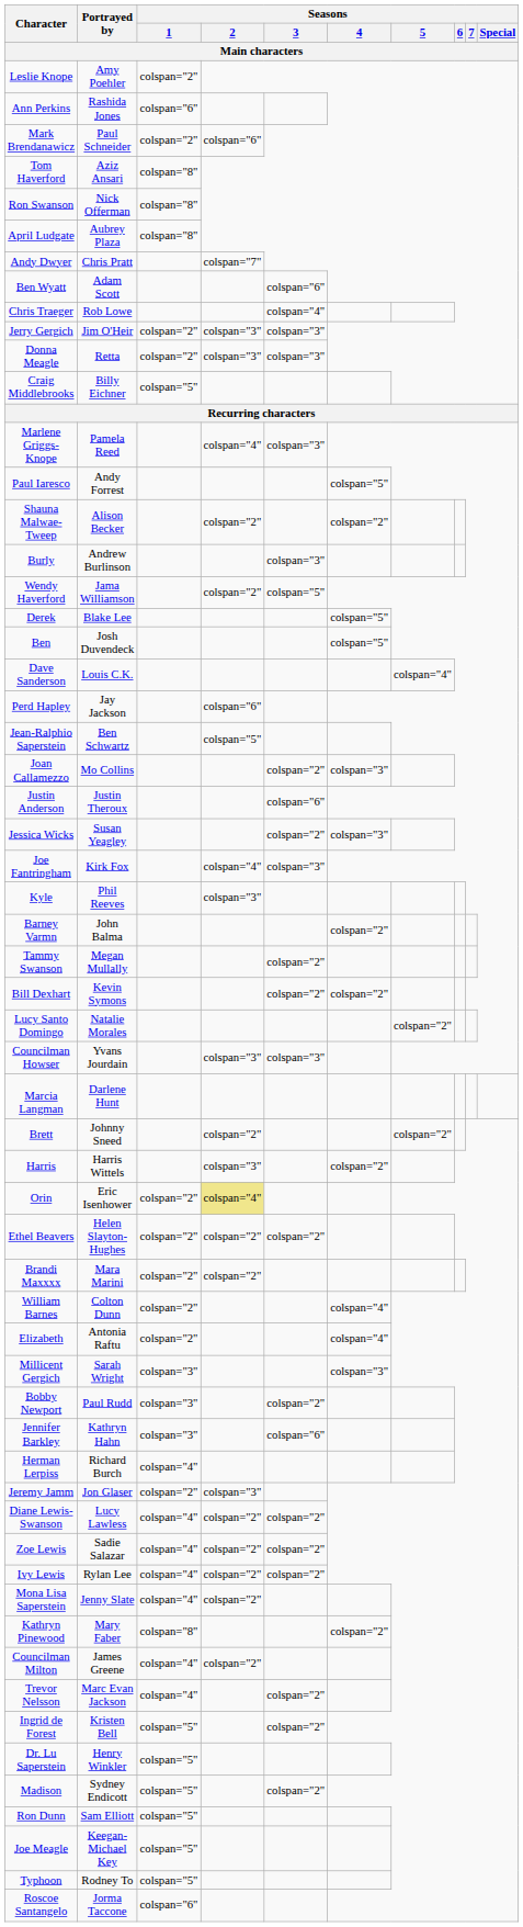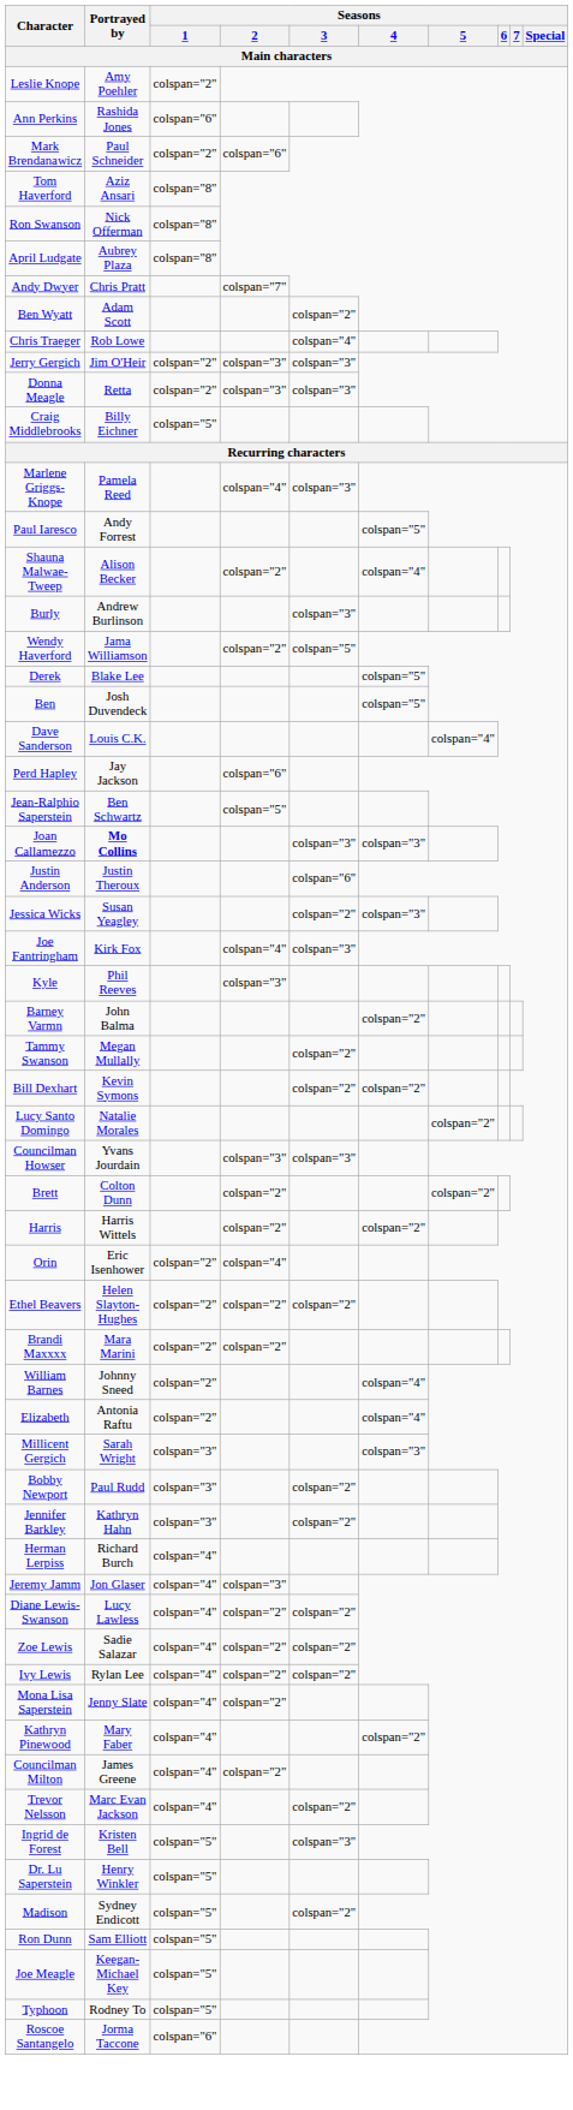Ben Wyatt | Seasons / 3: colspan="6" -> colspan="2"
Shauna Malwae-Tweep | Seasons / 4: colspan="2" -> colspan="4"
Joan Callamezzo | Portrayed by: normal -> bold
Joan Callamezzo | Seasons / 3: colspan="2" -> colspan="3"
- row: Marcia Langman | Darlene Hunt
Brett | Portrayed by: Johnny Sneed -> Colton Dunn
Harris | Seasons / 2: colspan="3" -> colspan="2"
Orin | Seasons / 2: khaki background -> no background
William Barnes | Portrayed by: Colton Dunn -> Johnny Sneed
Jennifer Barkley | Seasons / 3: colspan="6" -> colspan="2"
Jeremy Jamm | Seasons / 1: colspan="2" -> colspan="4"
Kathryn Pinewood | Seasons / 1: colspan="8" -> colspan="4"
Ingrid de Forest | Seasons / 3: colspan="2" -> colspan="3"
